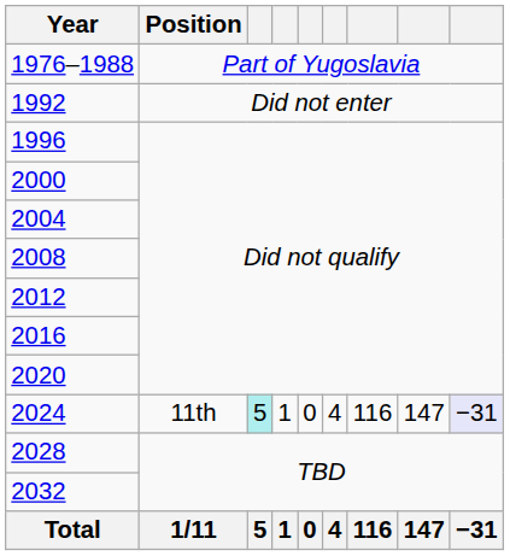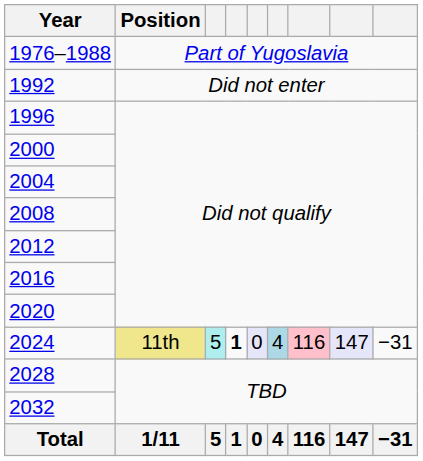2024 | Position: no background -> khaki background
2024 | column 4: normal -> bold
2024 | column 5: no background -> lavender background
2024 | column 6: no background -> lightblue background
2024 | column 7: no background -> pink background
2024 | column 8: no background -> lavender background
2024 | column 9: lavender background -> no background
